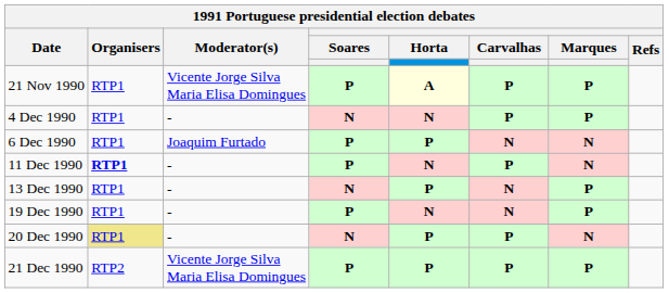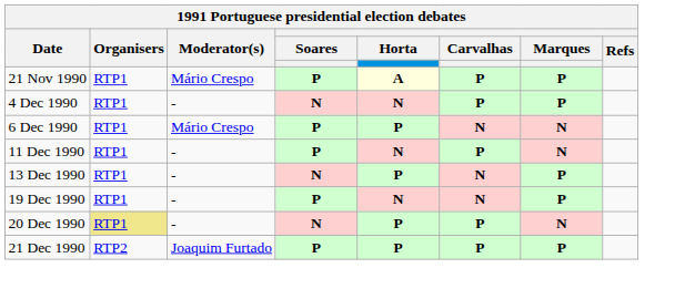21 Nov 1990 | Moderator(s): Vicente Jorge Silva Maria Elisa Domingues -> Mário Crespo
6 Dec 1990 | Moderator(s): Joaquim Furtado -> Mário Crespo
11 Dec 1990 | Organisers: bold -> normal
21 Dec 1990 | Moderator(s): Vicente Jorge Silva Maria Elisa Domingues -> Joaquim Furtado
